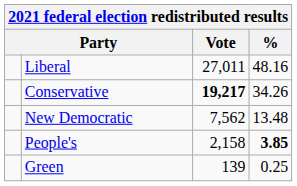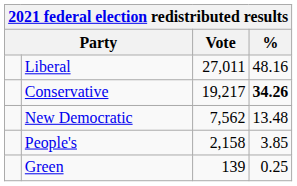Conservative | Vote: bold -> normal
Conservative | %: normal -> bold
People's | %: bold -> normal
